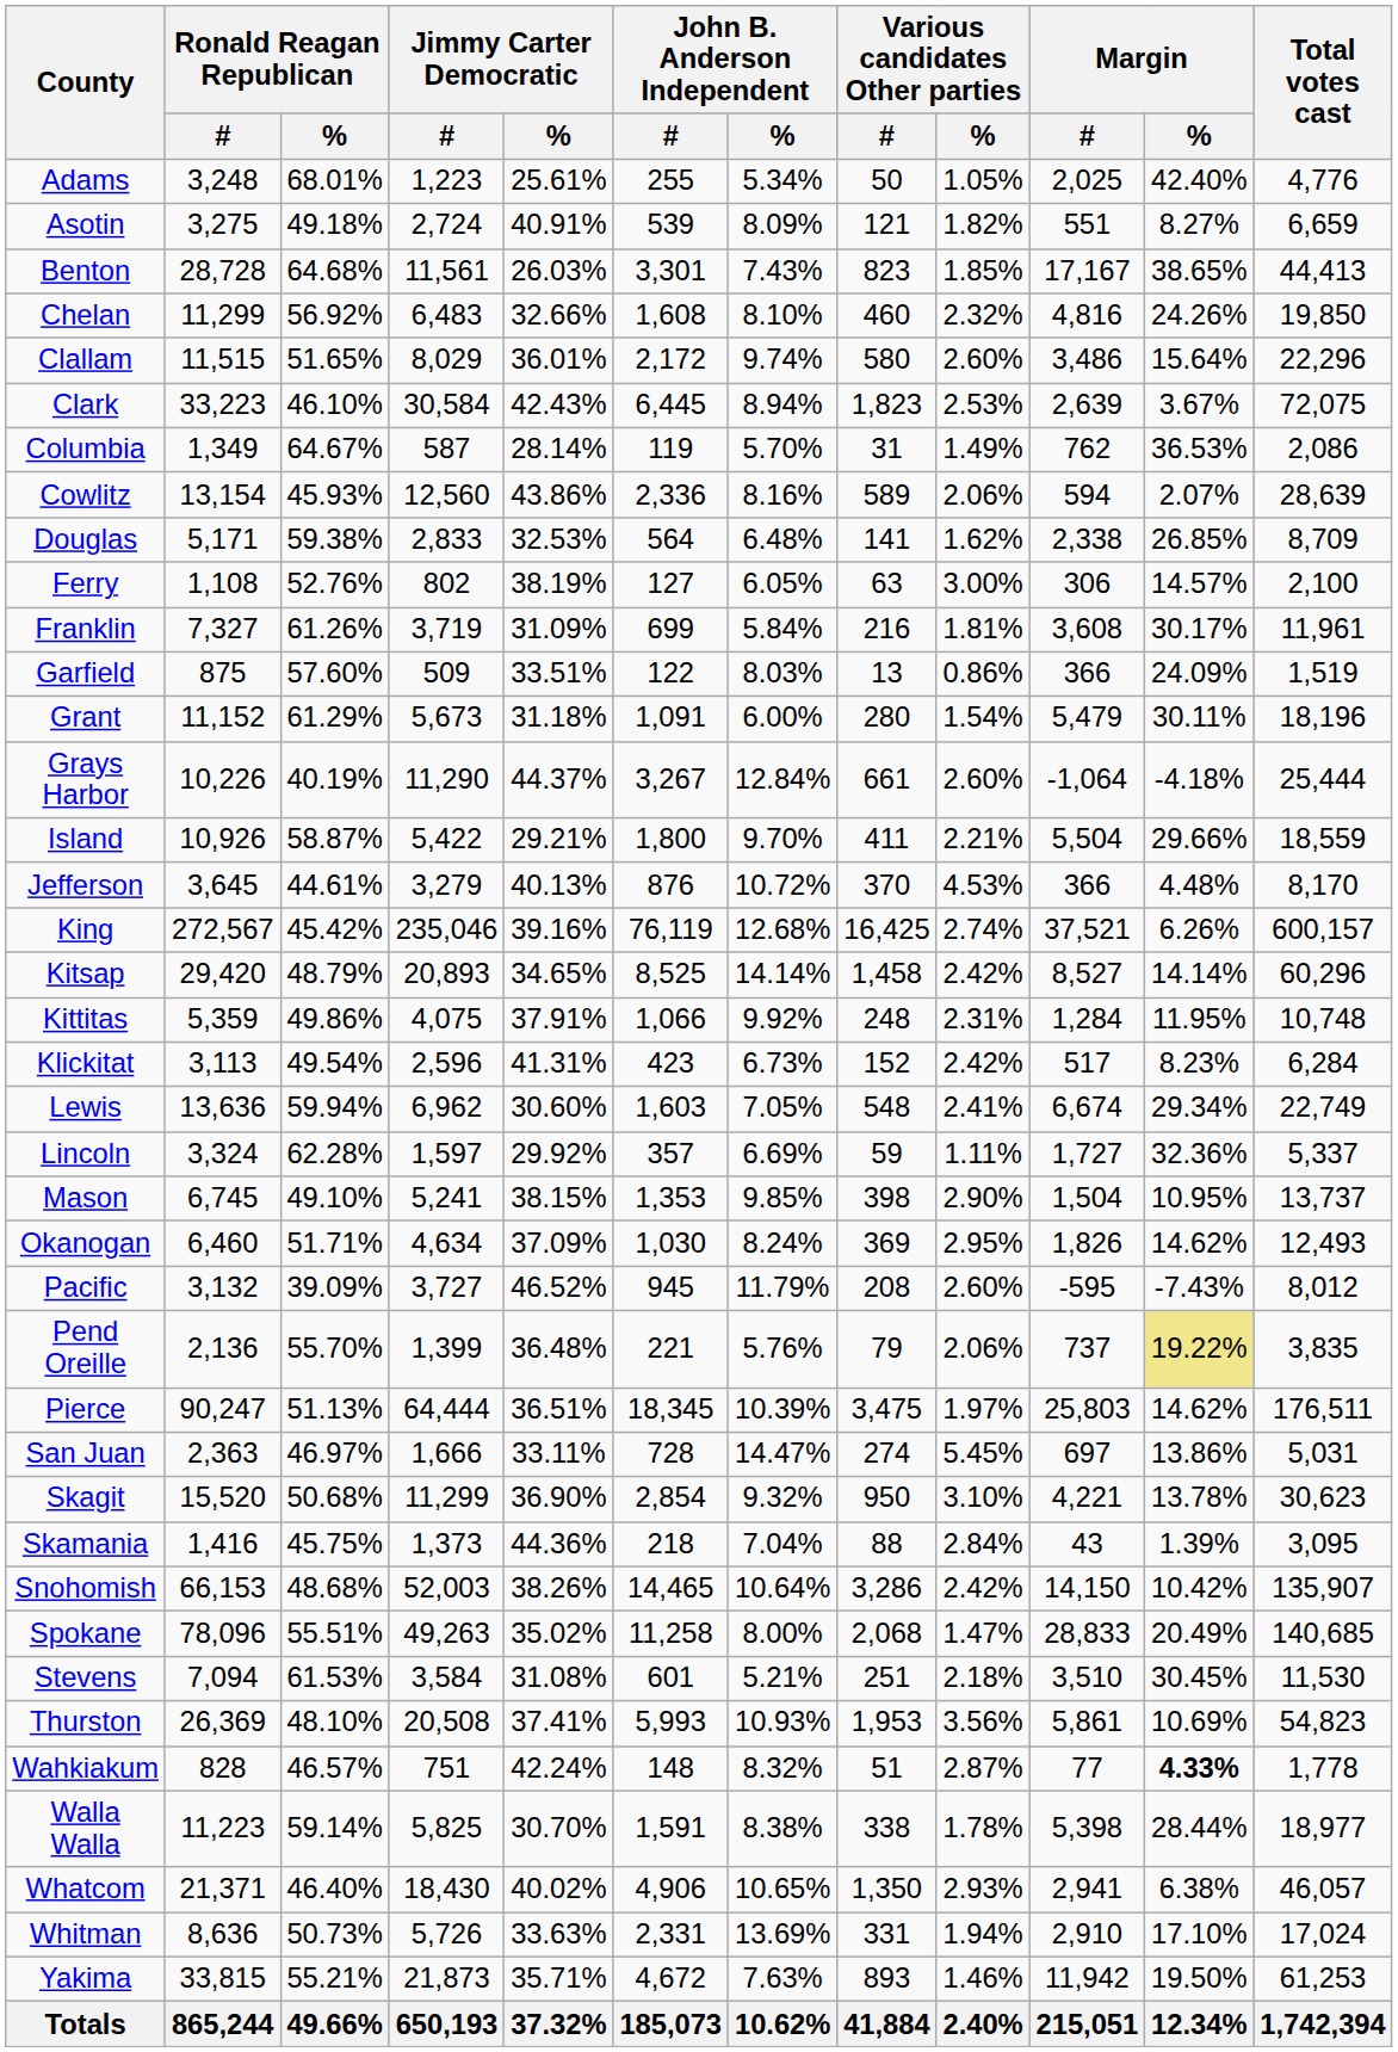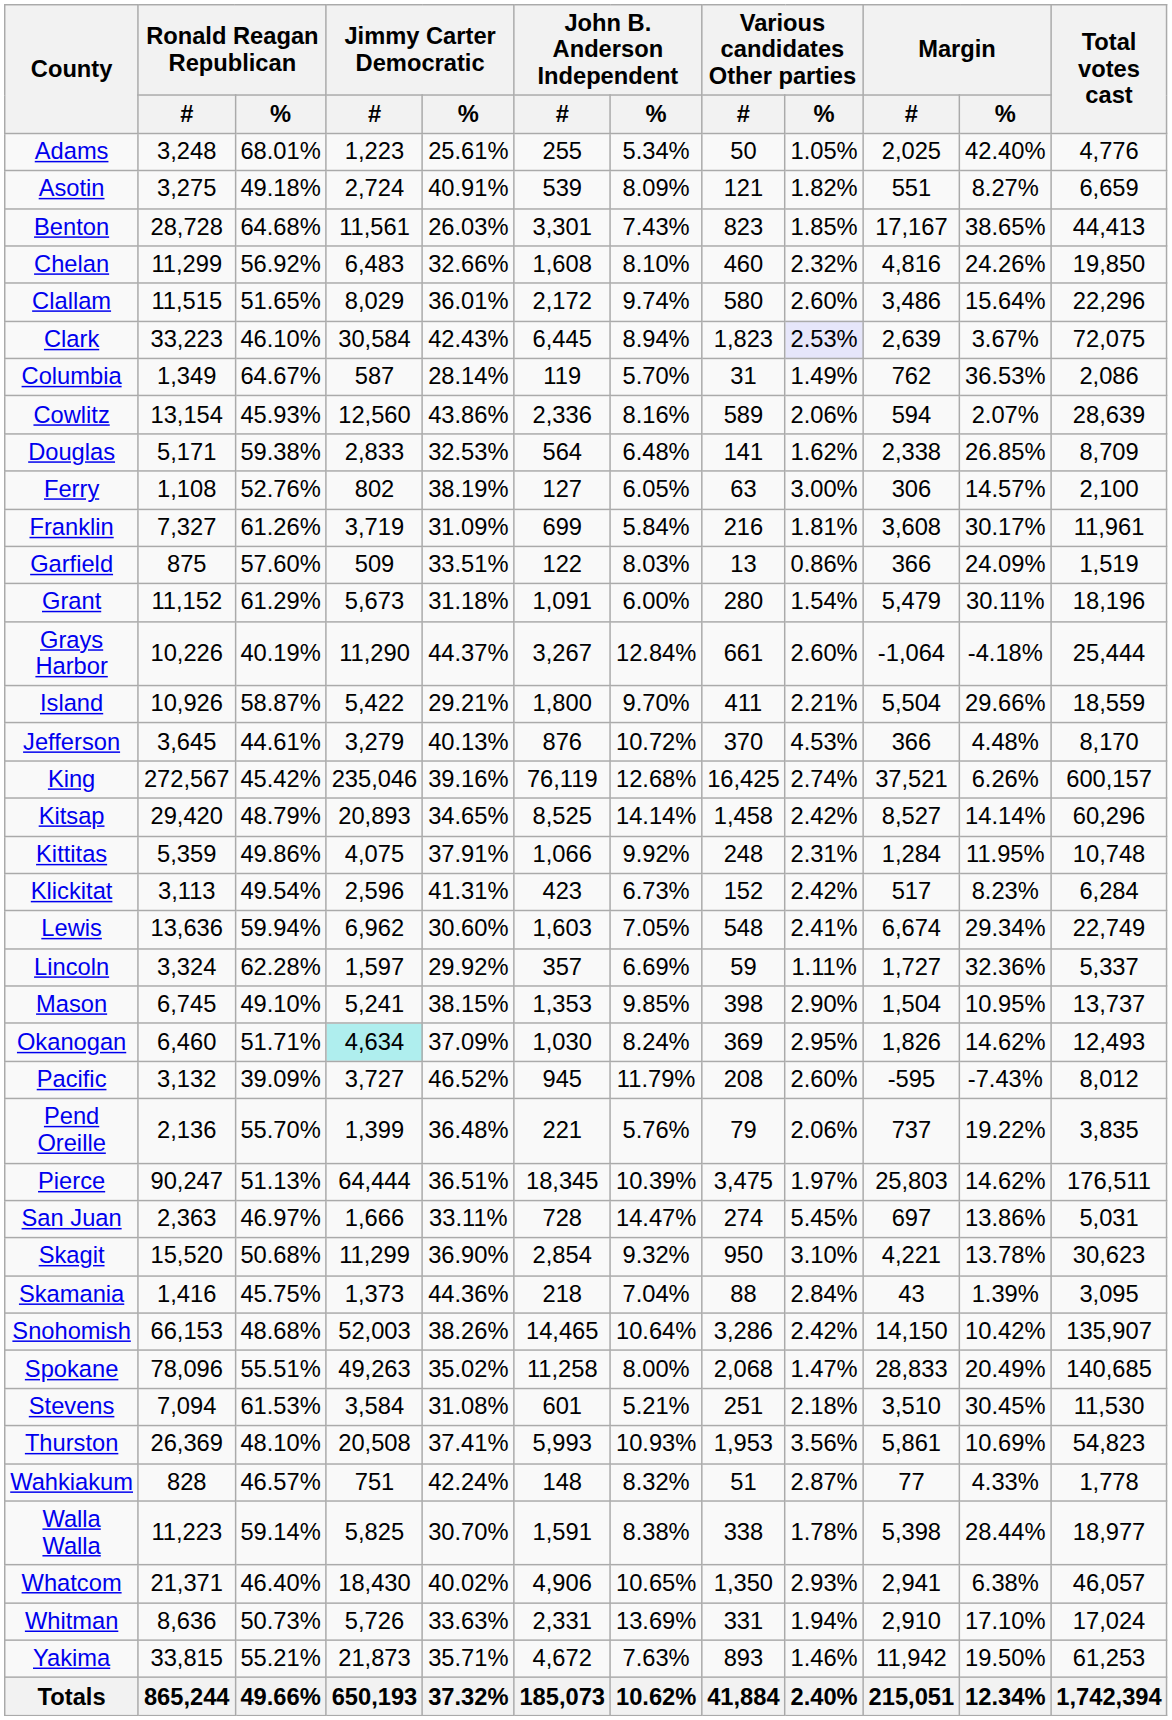Clark | Various candidates Other parties / %: no background -> lavender background
Okanogan | Jimmy Carter Democratic / #: no background -> paleturquoise background
Pend Oreille | Margin / %: khaki background -> no background
Wahkiakum | Margin / %: bold -> normal
